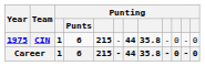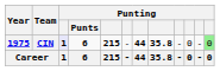CIN | column 3: no background -> lavender background
CIN | column 12: no background -> lightgreen background
